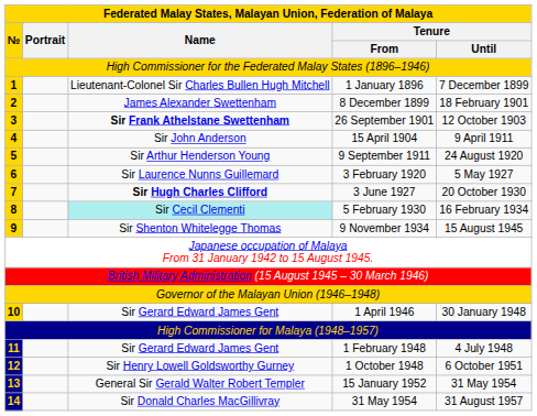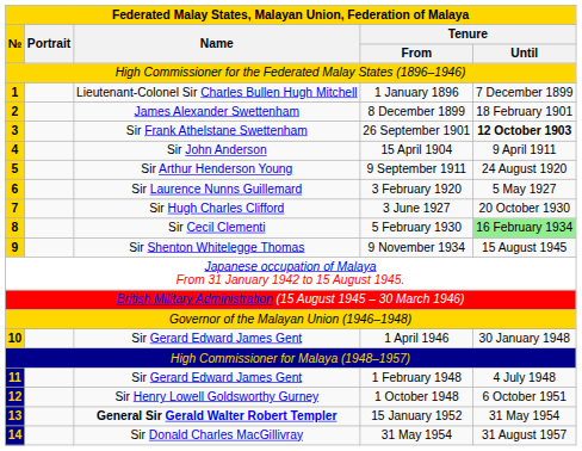26 September 1901 | Name: bold -> normal
26 September 1901 | Tenure / Until: normal -> bold
3 June 1927 | Name: bold -> normal
5 February 1930 | Name: paleturquoise background -> no background
5 February 1930 | Tenure / Until: no background -> lightgreen background
15 January 1952 | Name: normal -> bold
